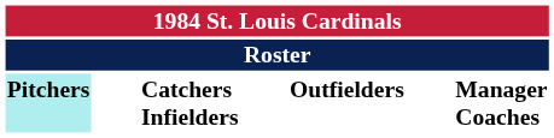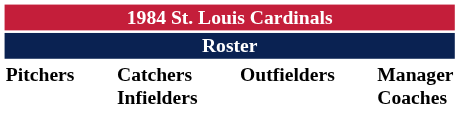Pitchers | column 1: paleturquoise background -> no background
